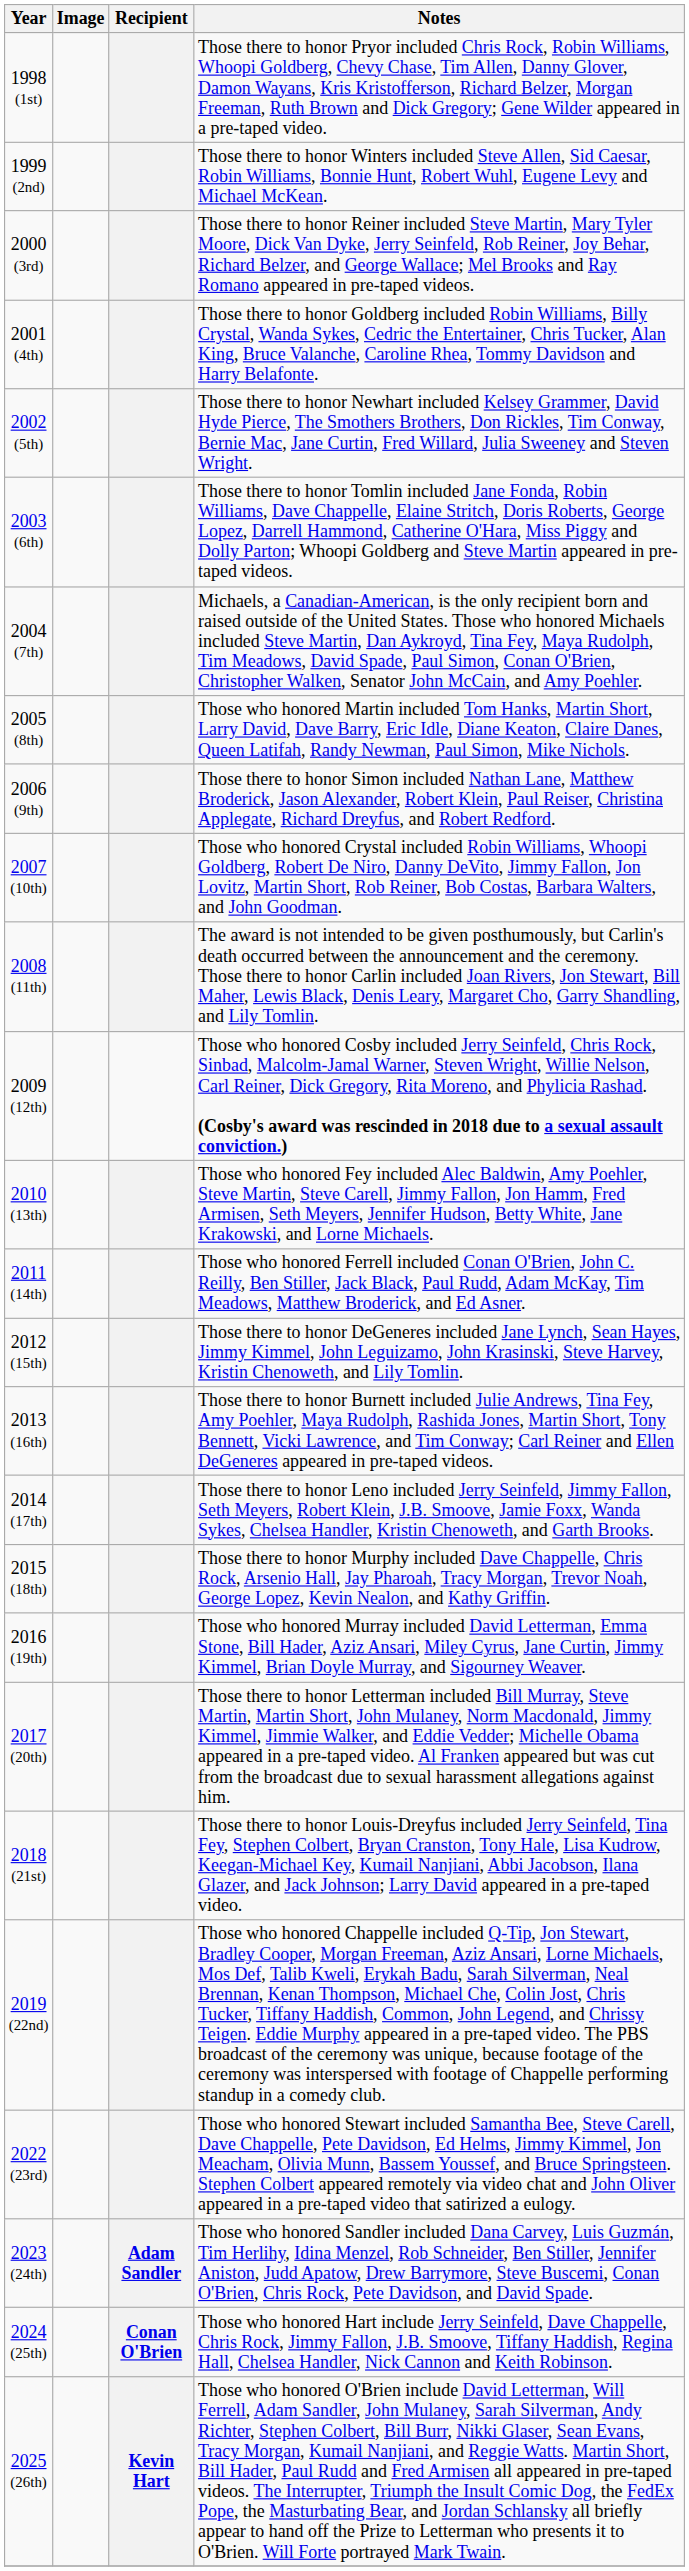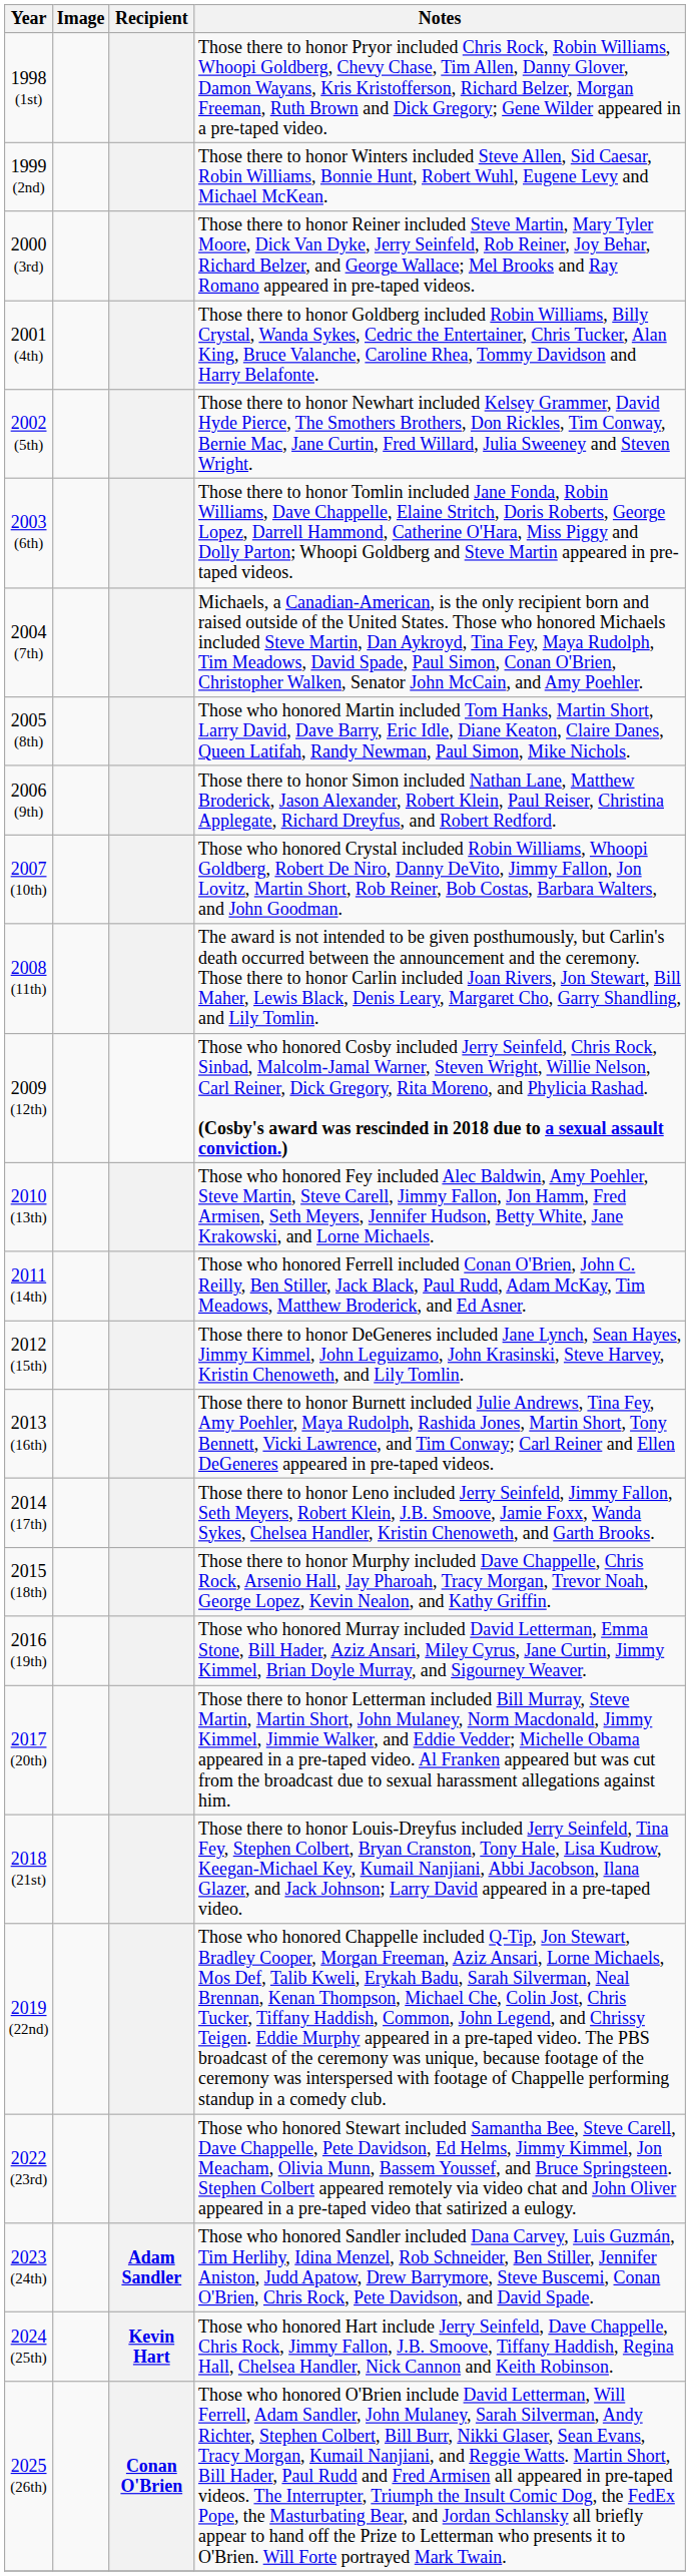2024 (25th) | Recipient: Conan O'Brien -> Kevin Hart
2025 (26th) | Recipient: Kevin Hart -> Conan O'Brien
